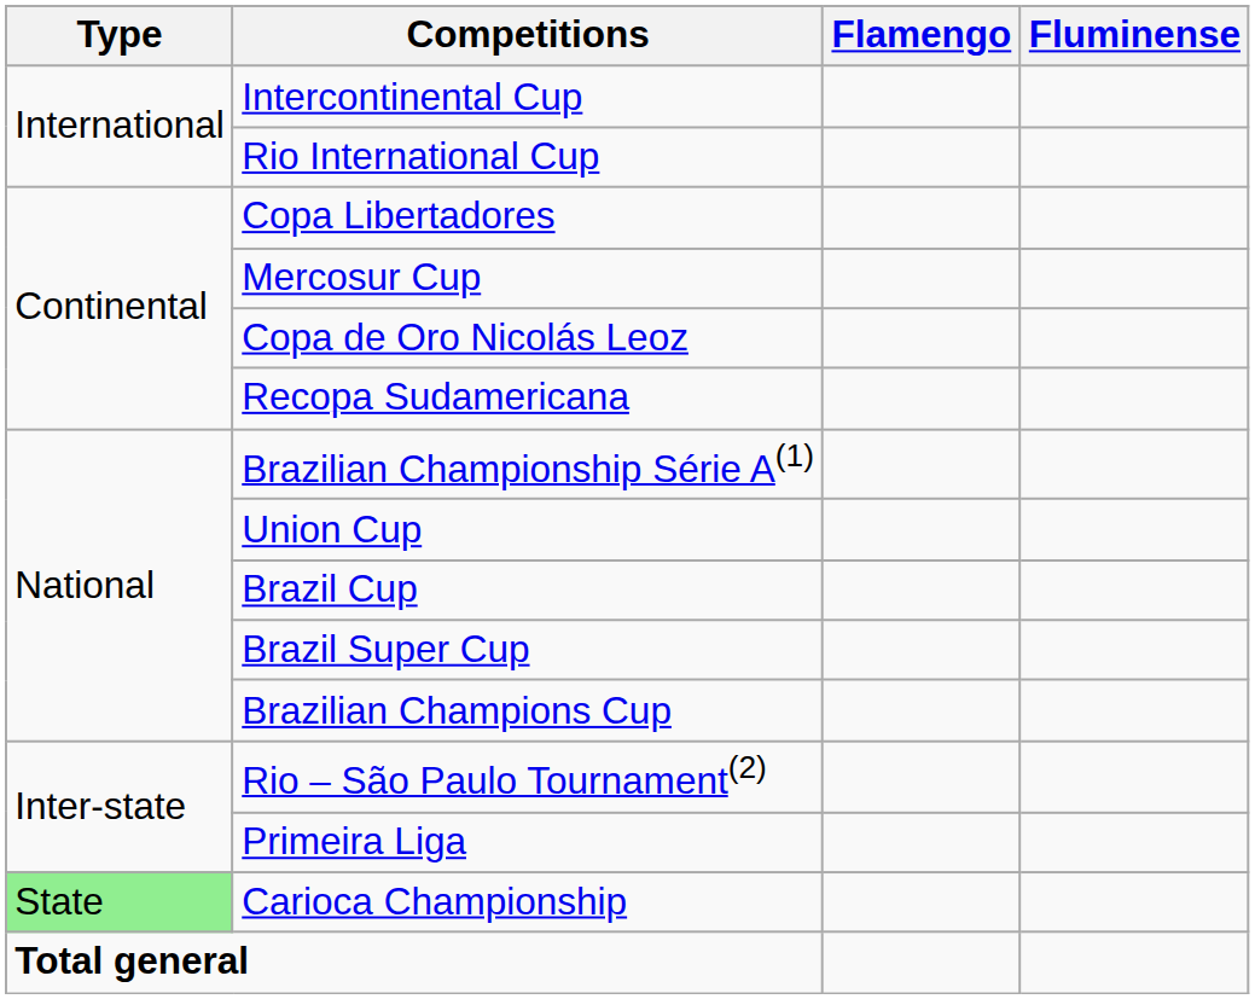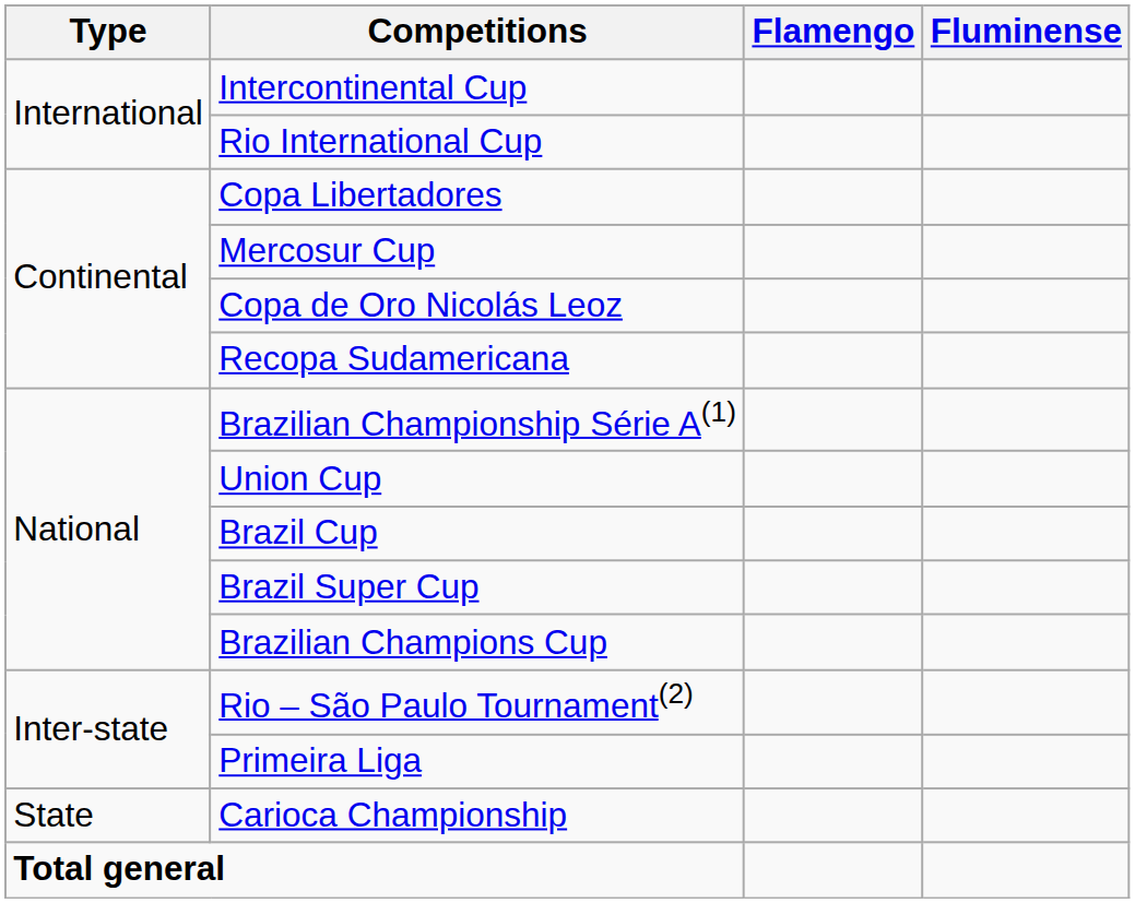Carioca Championship | Type: lightgreen background -> no background
